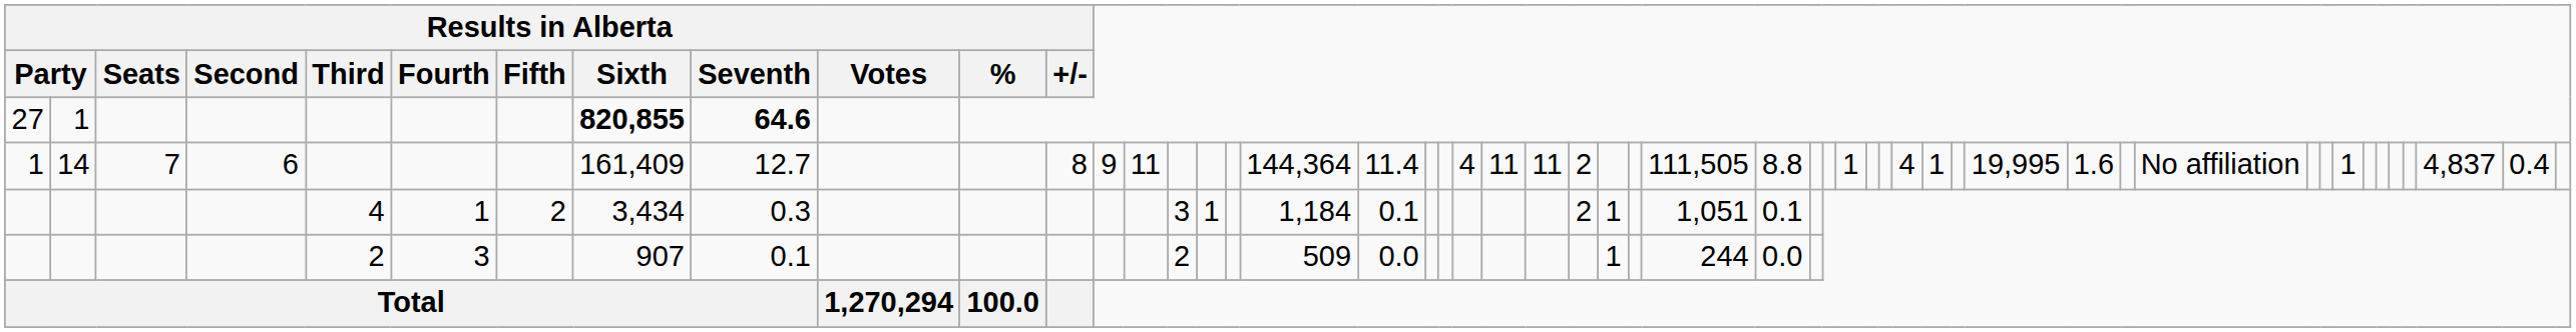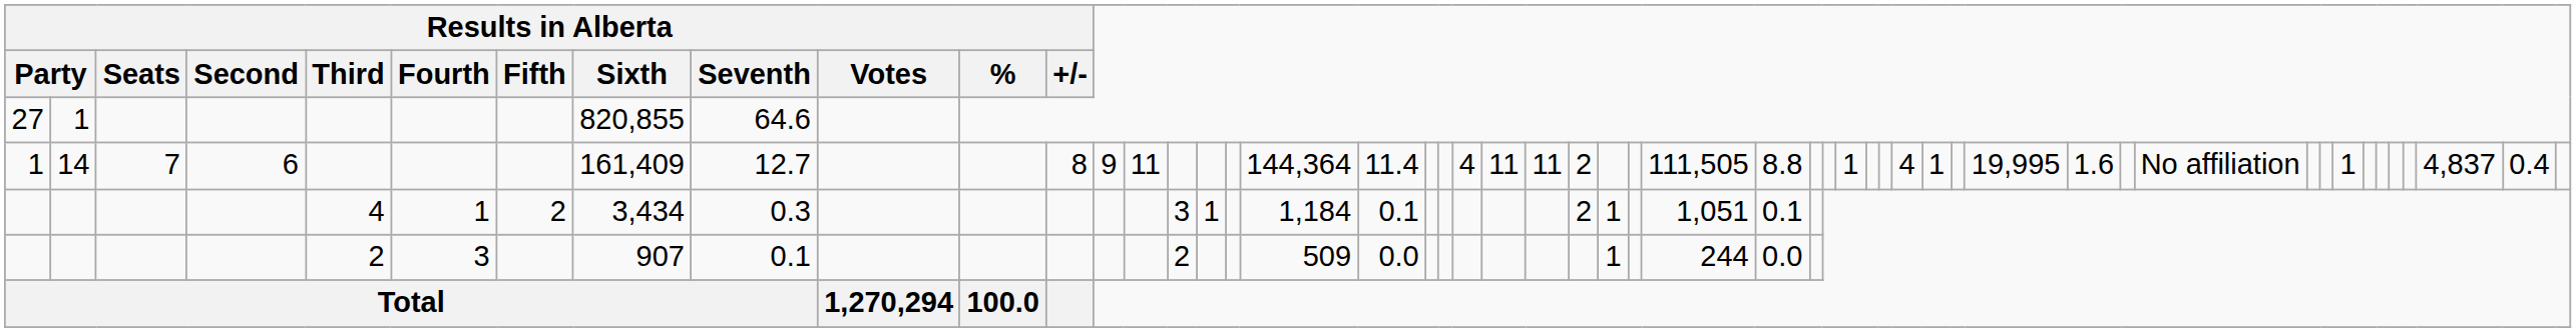27 | Results in Alberta / Sixth: bold -> normal
27 | Results in Alberta / Seventh: bold -> normal
